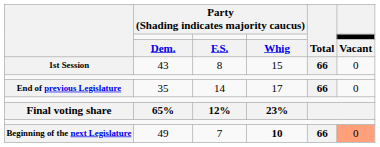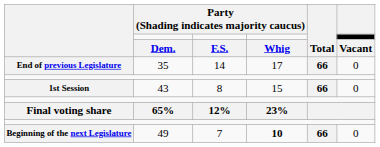rows swapped: End of previous Legislature <-> 1st Session
Beginning of the next Legislature | column 6: lightsalmon background -> no background
